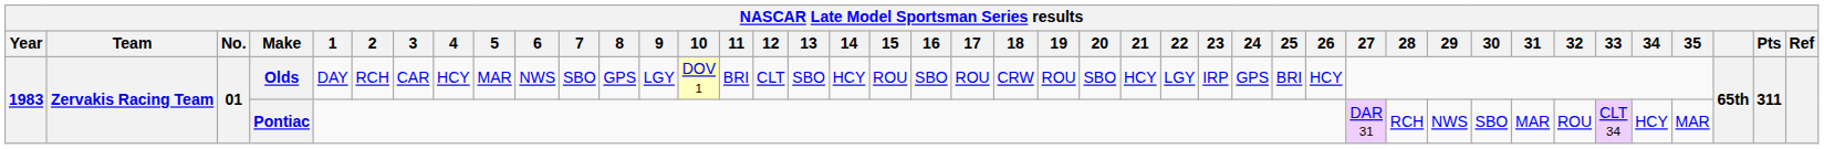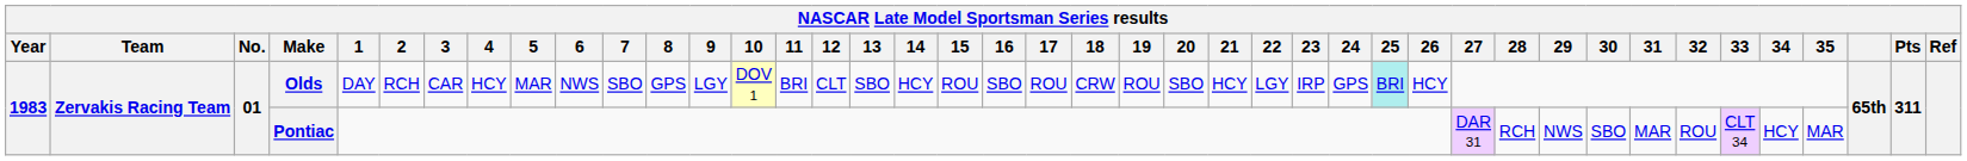Olds | 25: no background -> paleturquoise background
